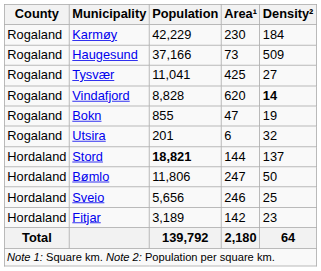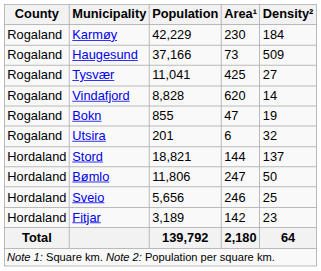Vindafjord | Density²: bold -> normal
Stord | Population: bold -> normal
